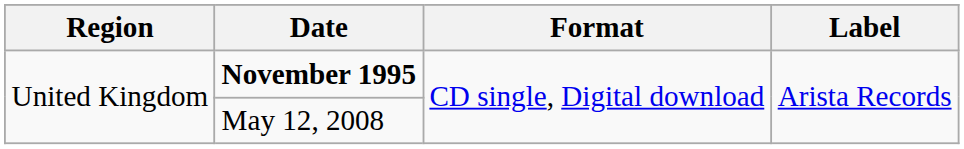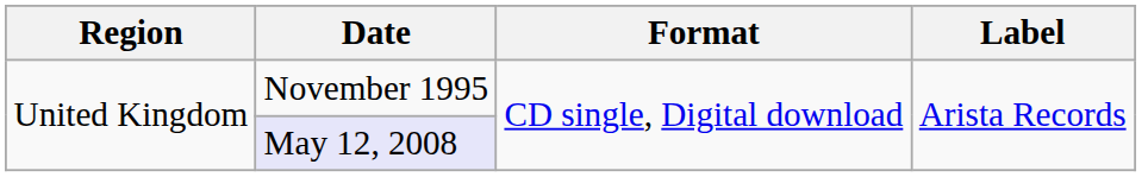November 1995 | Date: bold -> normal
May 12, 2008 | Date: no background -> lavender background
